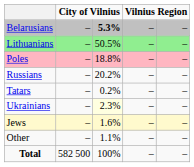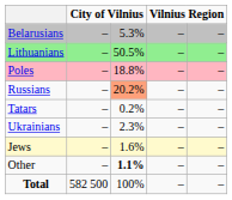Belarusians | column 3: bold -> normal
Russians | column 3: no background -> lightsalmon background
Ukrainians | column 3: lightyellow background -> no background
Other | column 3: normal -> bold
